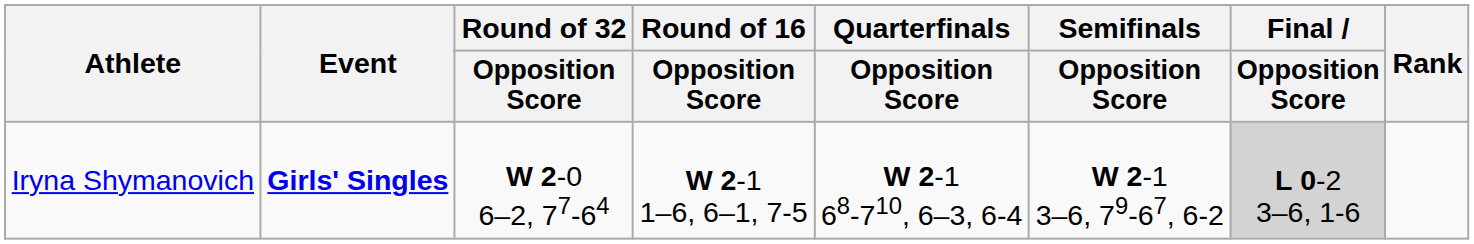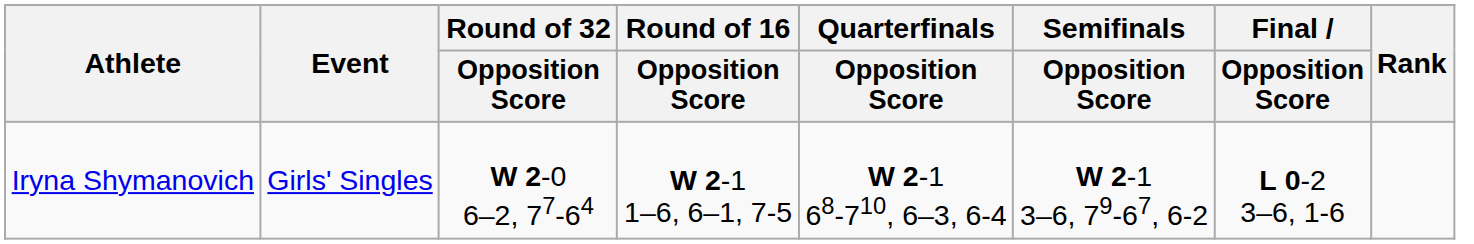Iryna Shymanovich | Event: bold -> normal
Iryna Shymanovich | Final / Opposition Score: lightgrey background -> no background
